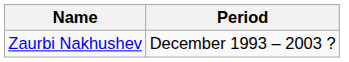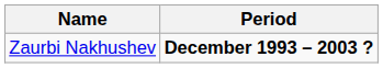Zaurbi Nakhushev | Period: normal -> bold
